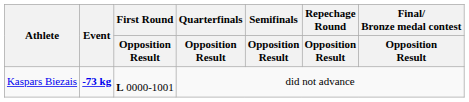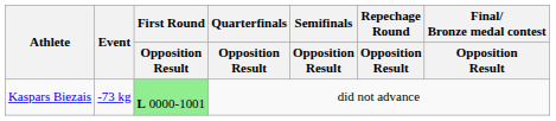Kaspars Biezais | Event: bold -> normal
Kaspars Biezais | First Round / Opposition Result: no background -> lightgreen background
